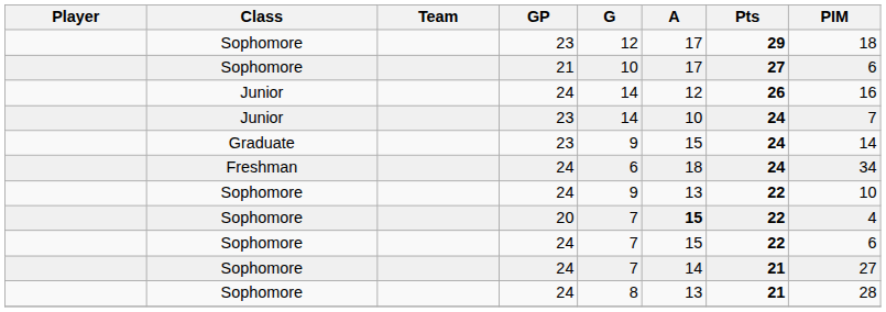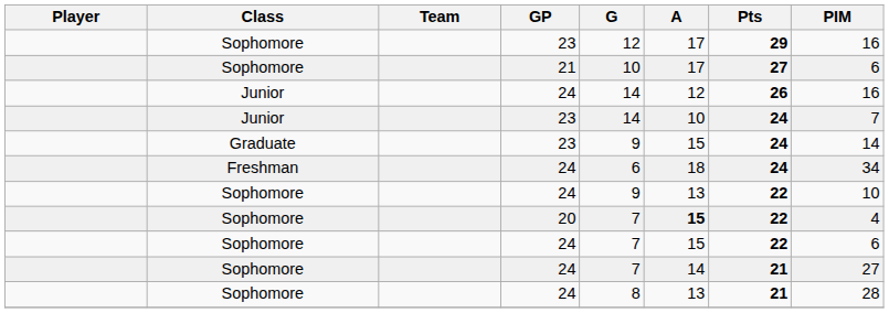Sophomore / 23 | PIM: 18 -> 16
